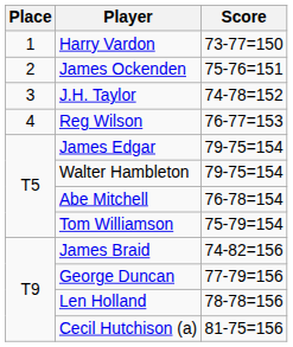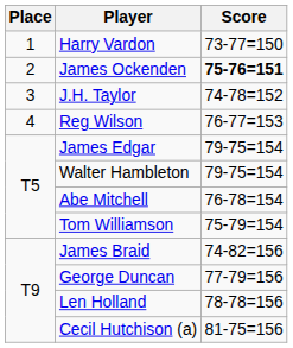James Ockenden | Score: normal -> bold
